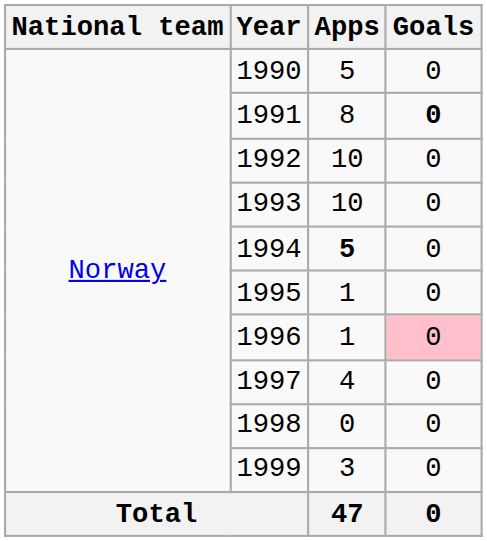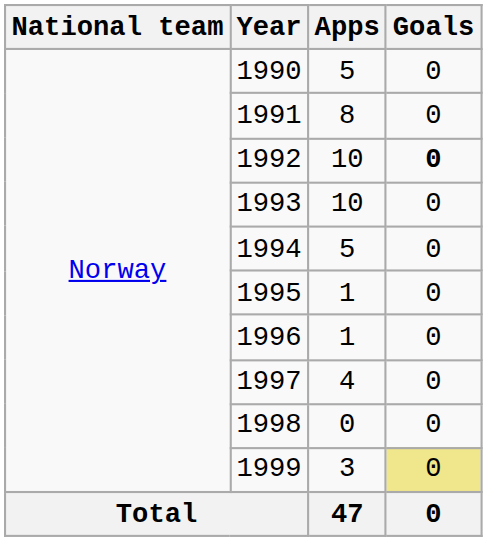1991 | Goals: bold -> normal
1992 | Goals: normal -> bold
1994 | Apps: bold -> normal
1996 | Goals: pink background -> no background
1999 | Goals: no background -> khaki background
